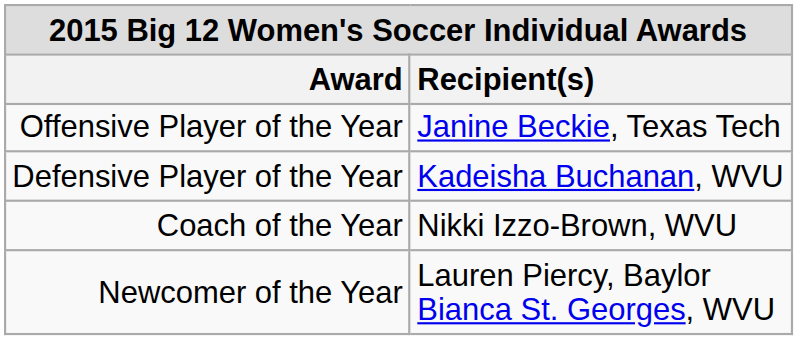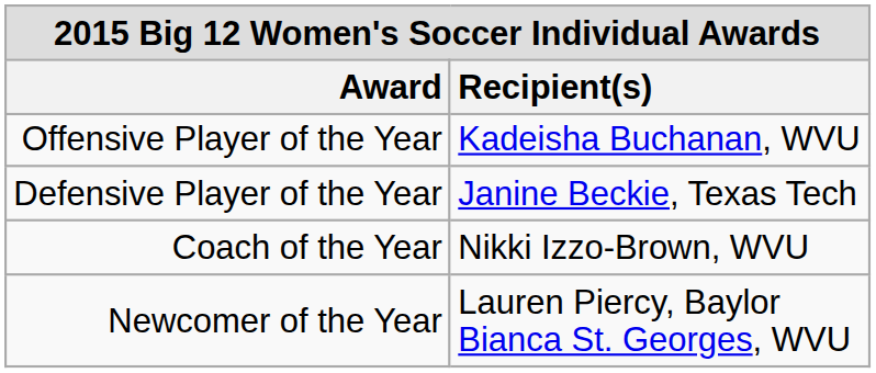Offensive Player of the Year | Recipient(s): Janine Beckie, Texas Tech -> Kadeisha Buchanan, WVU
Defensive Player of the Year | Recipient(s): Kadeisha Buchanan, WVU -> Janine Beckie, Texas Tech
